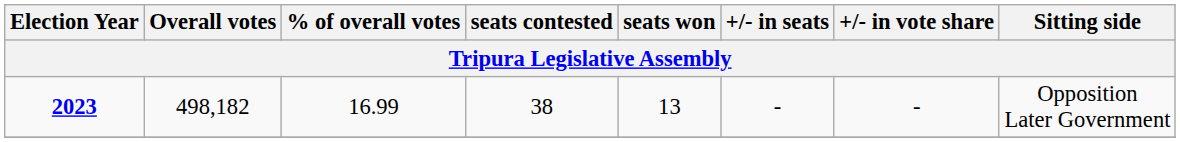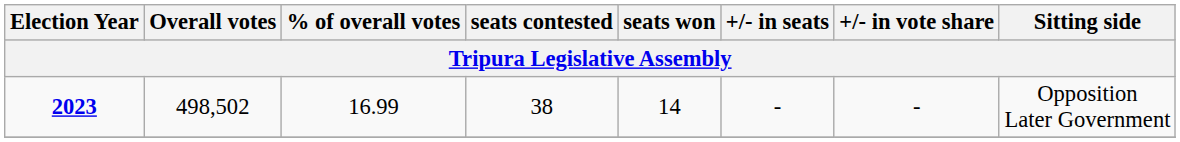2023 | Overall votes: 498,182 -> 498,502
2023 | seats won: 13 -> 14
